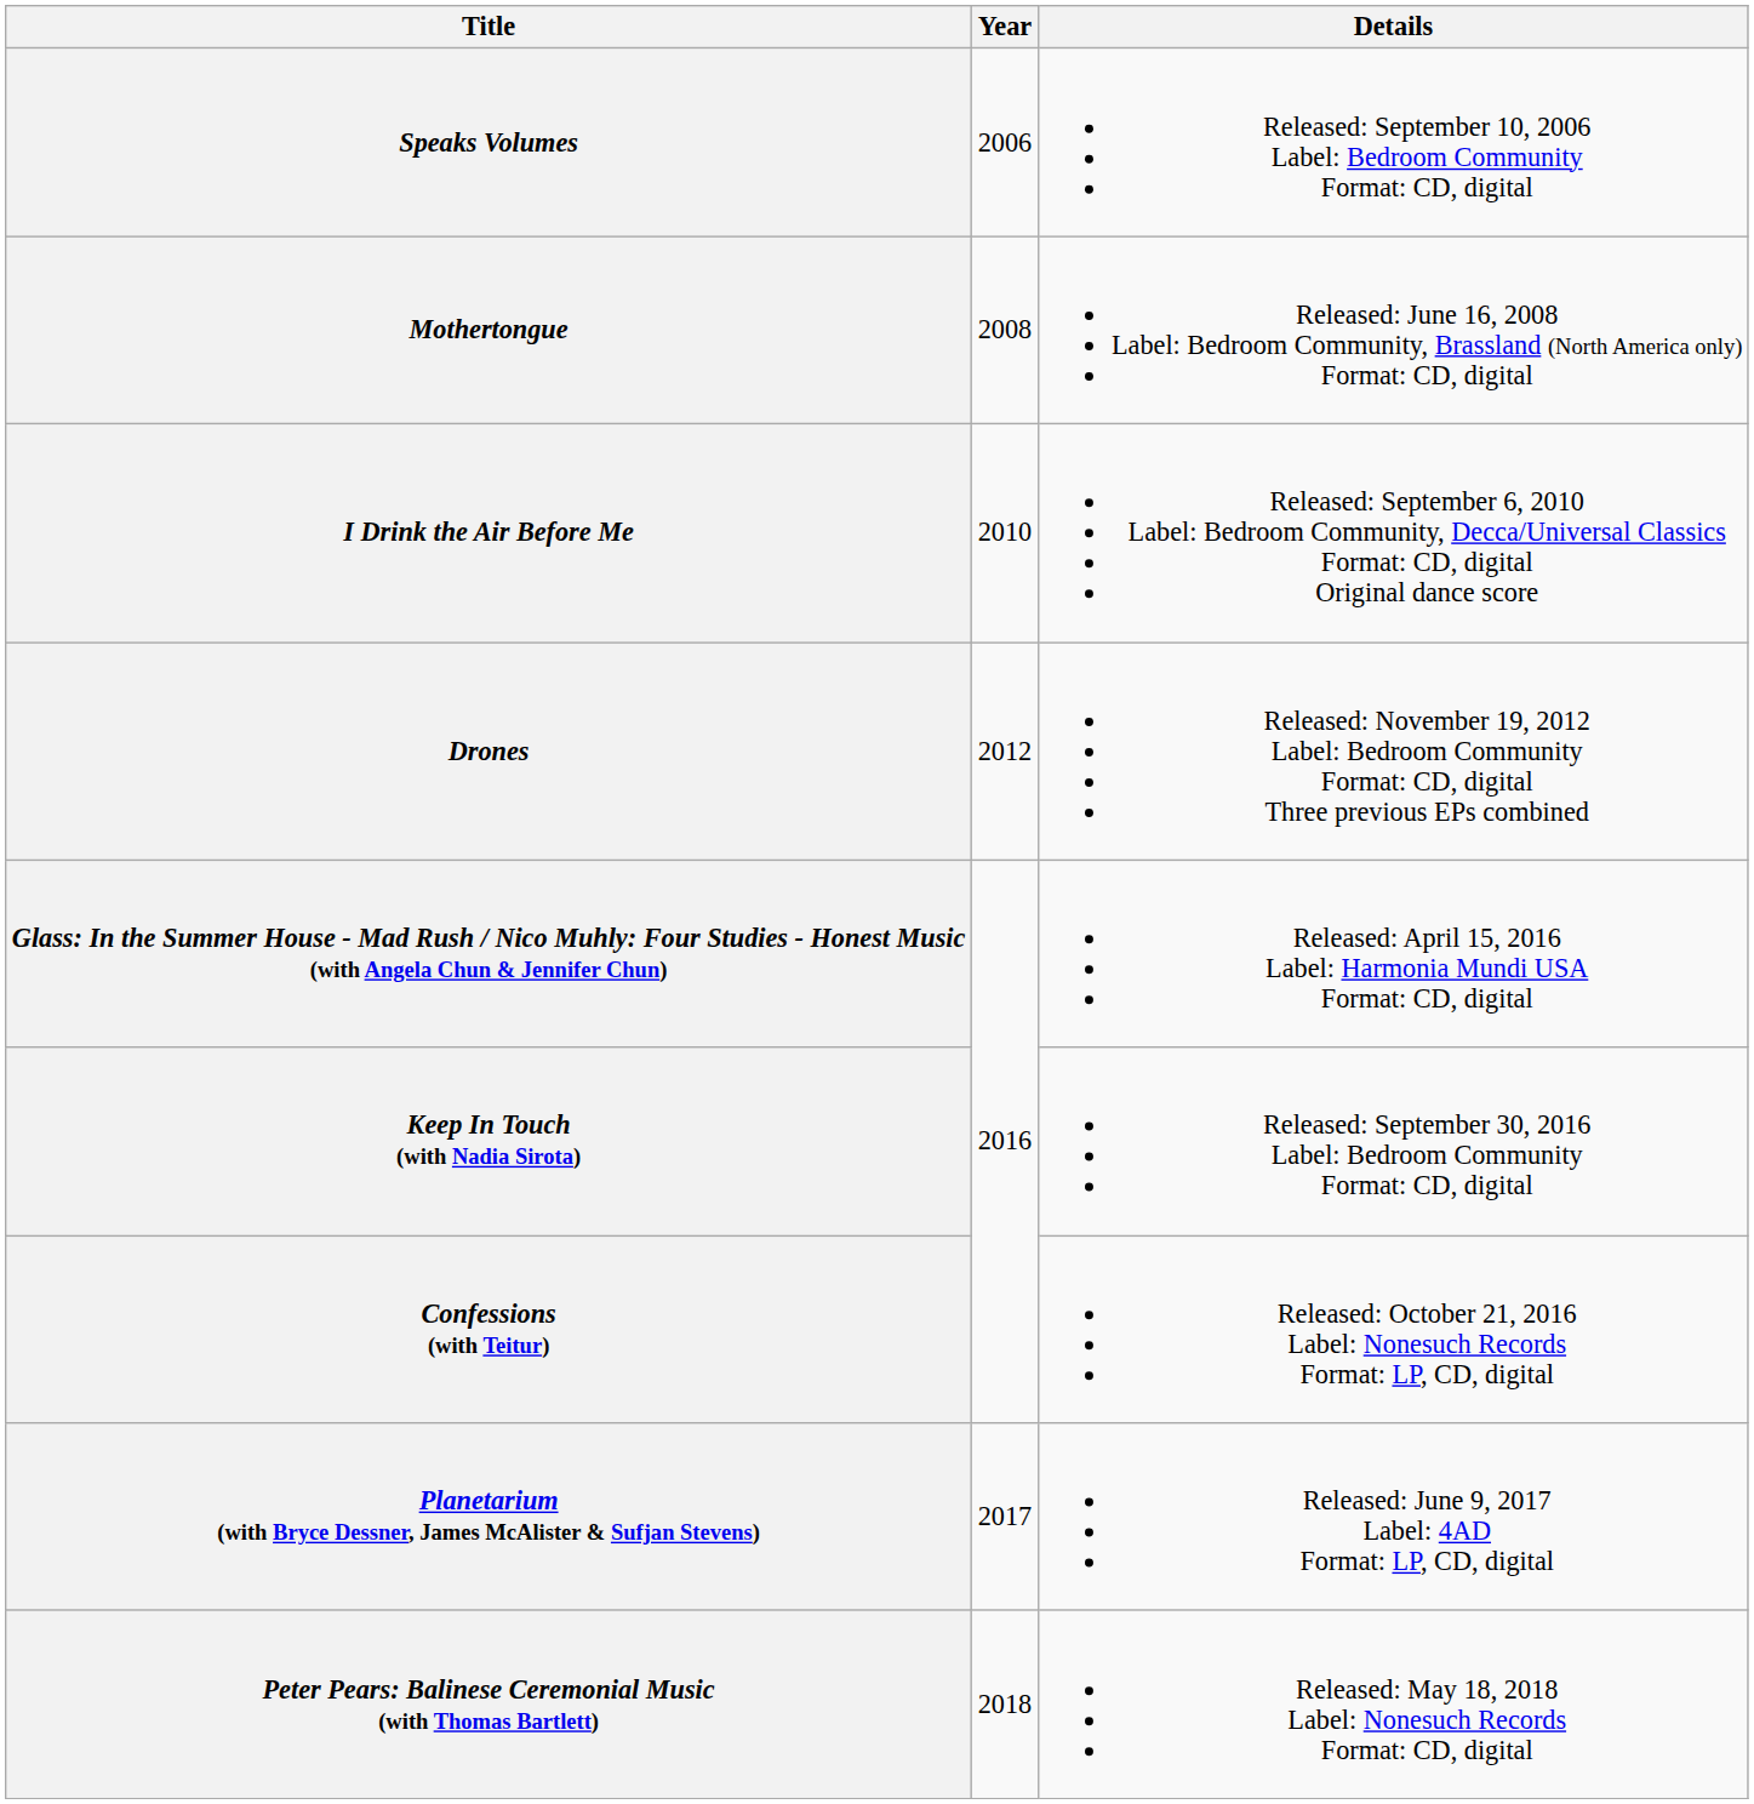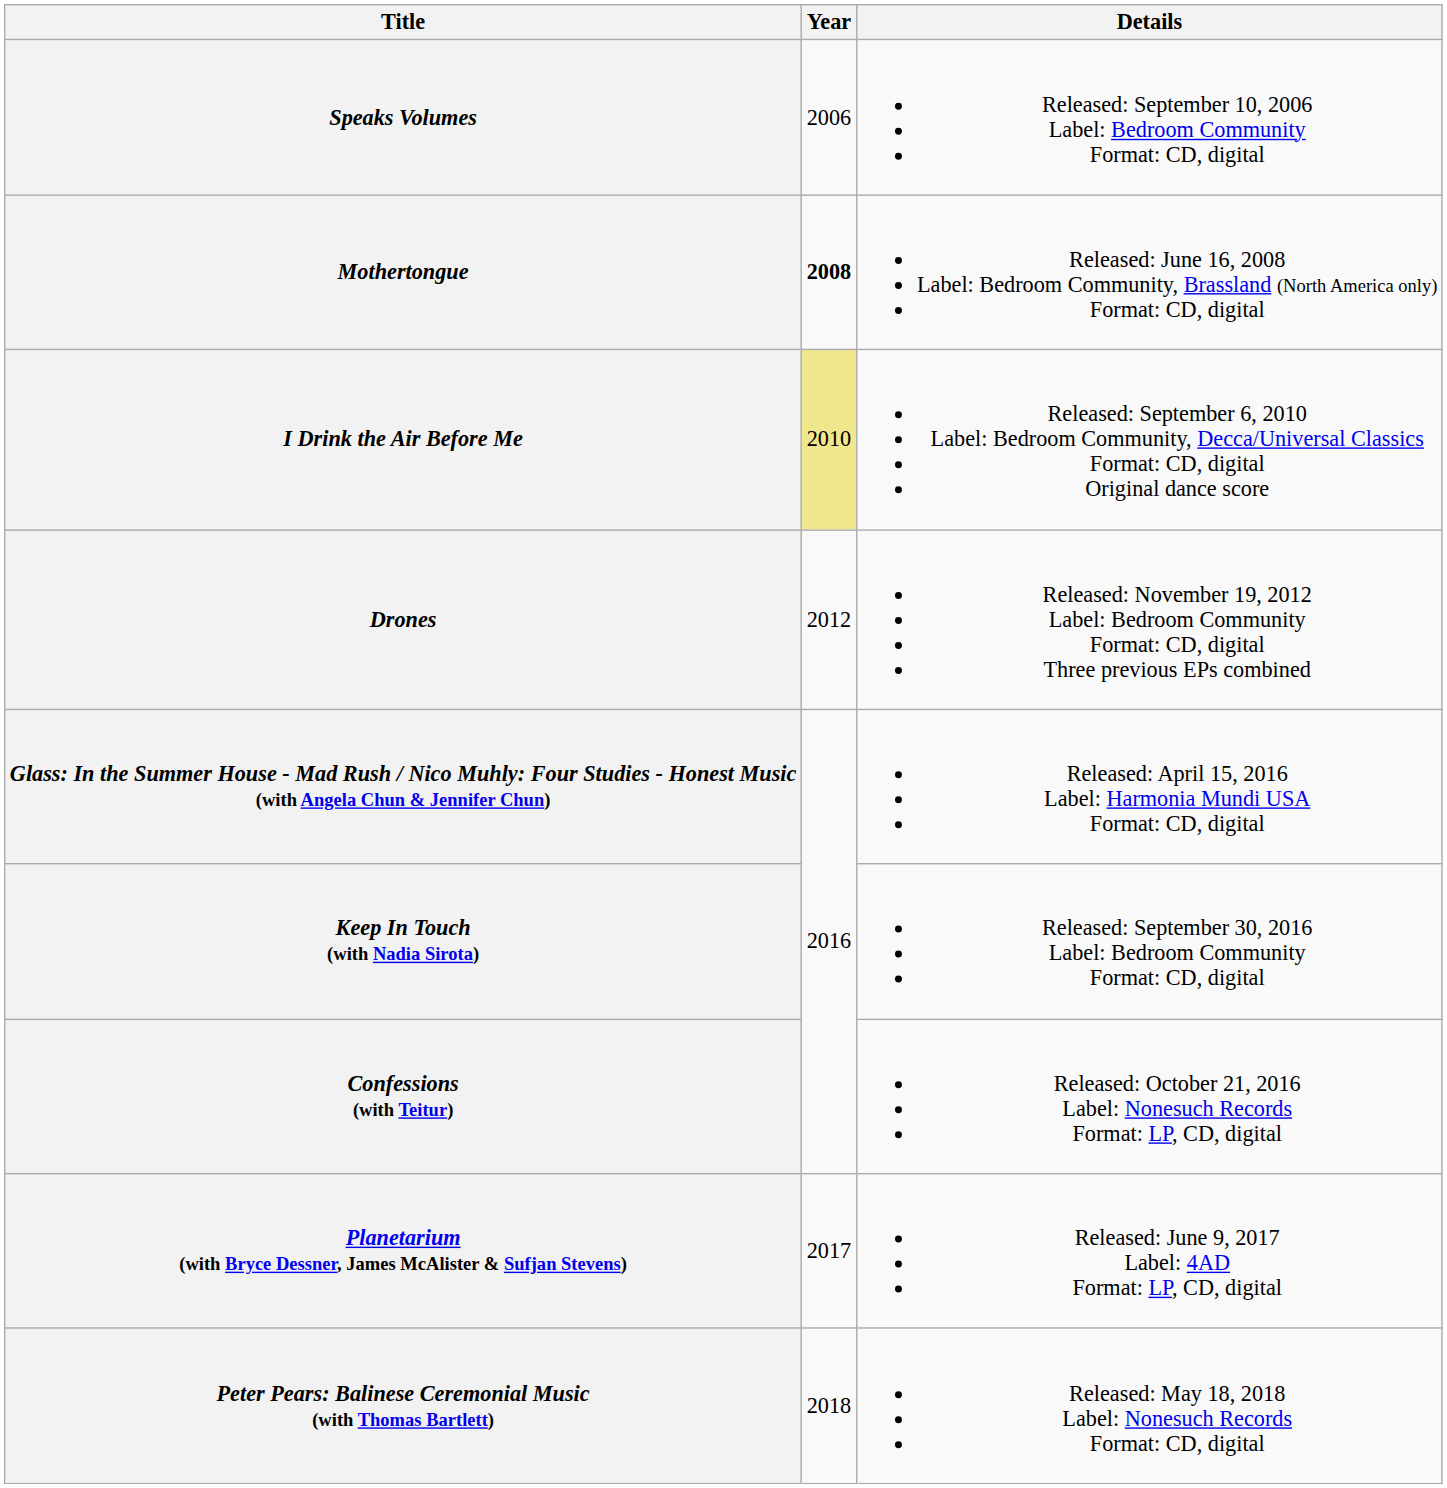Mothertongue | Year: normal -> bold
I Drink the Air Before Me | Year: no background -> khaki background
